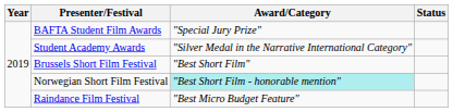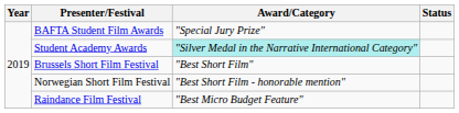Student Academy Awards | Award/Category: no background -> paleturquoise background
Norwegian Short Film Festival | Award/Category: paleturquoise background -> no background
